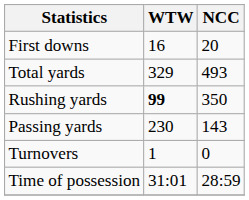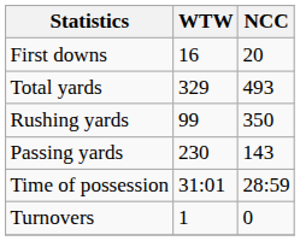Rushing yards | WTW: bold -> normal
rows swapped: Turnovers <-> Time of possession
